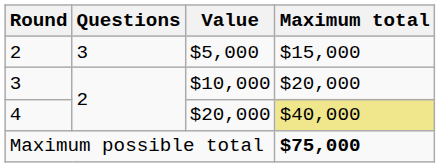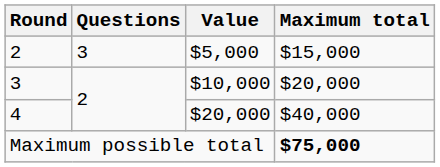4 | Maximum total: khaki background -> no background
